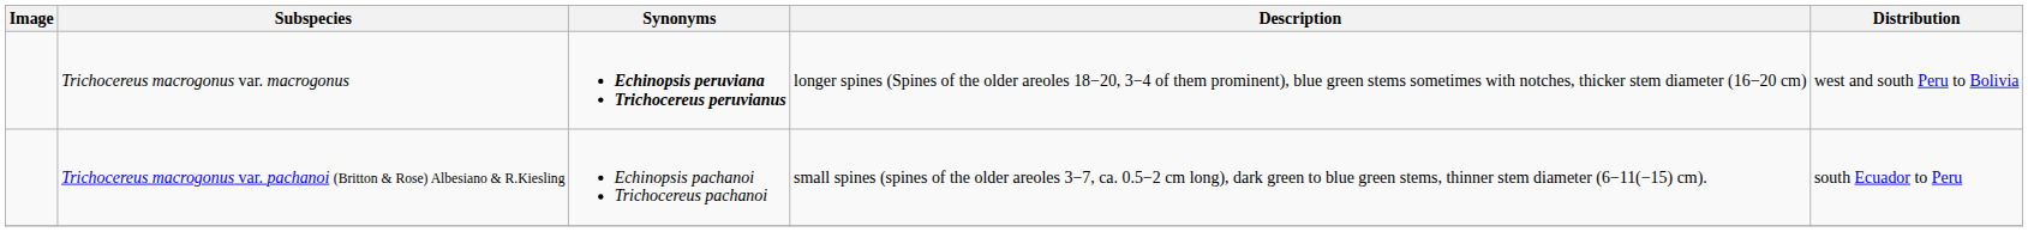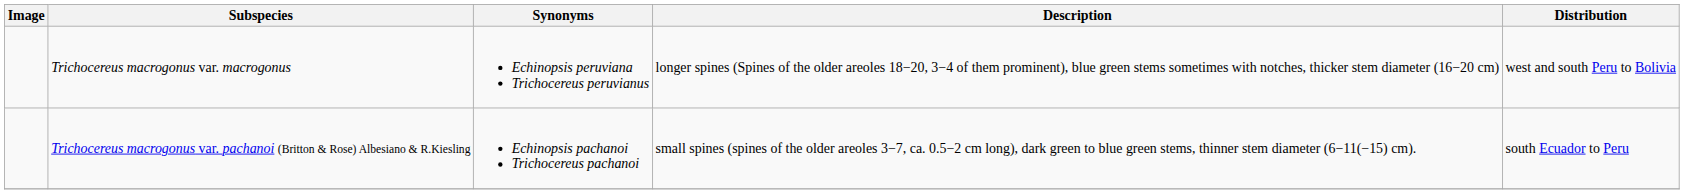Trichocereus macrogonus var. macrogonus | Synonyms: bold -> normal
